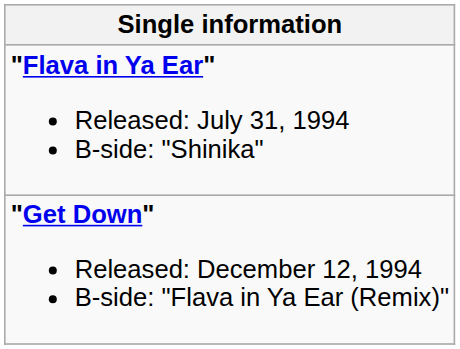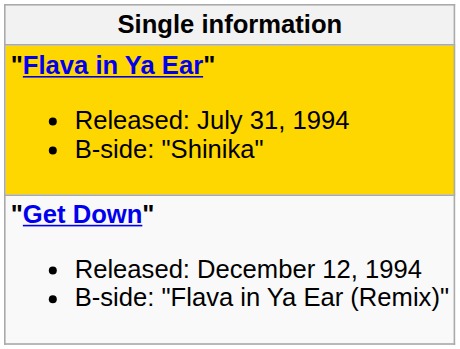row 2 | column 1: no background -> gold background
